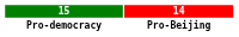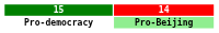Pro-democracy | 14: no background -> lightgreen background
